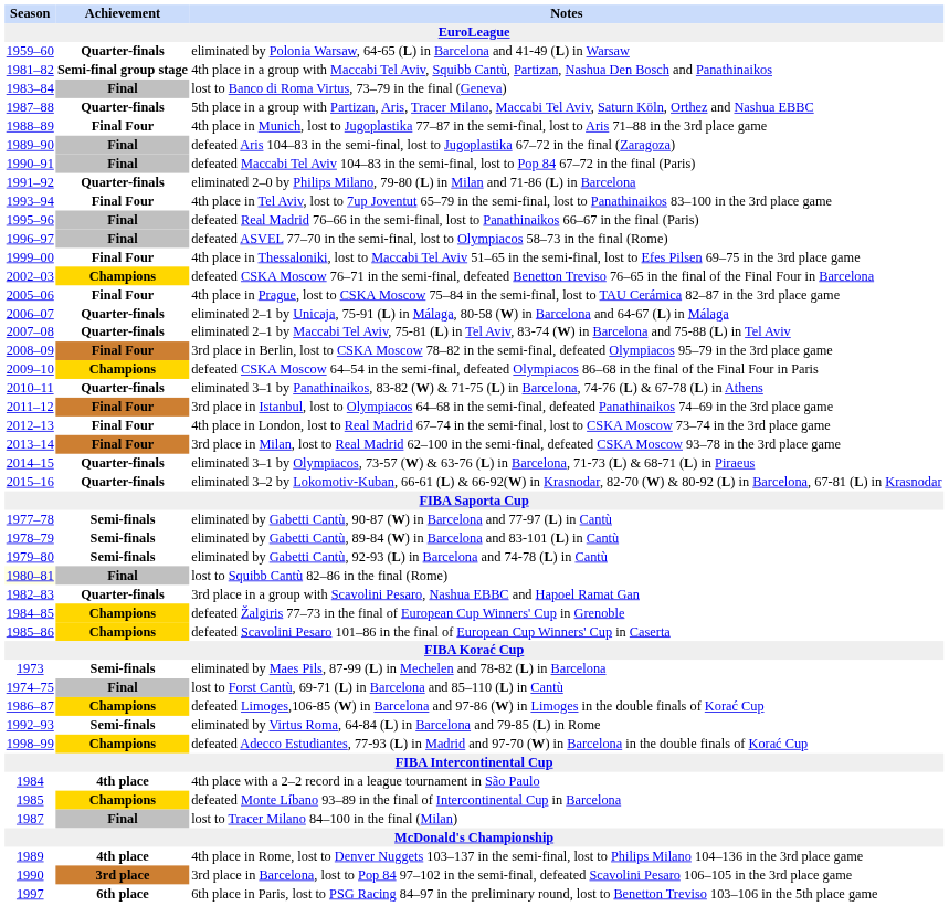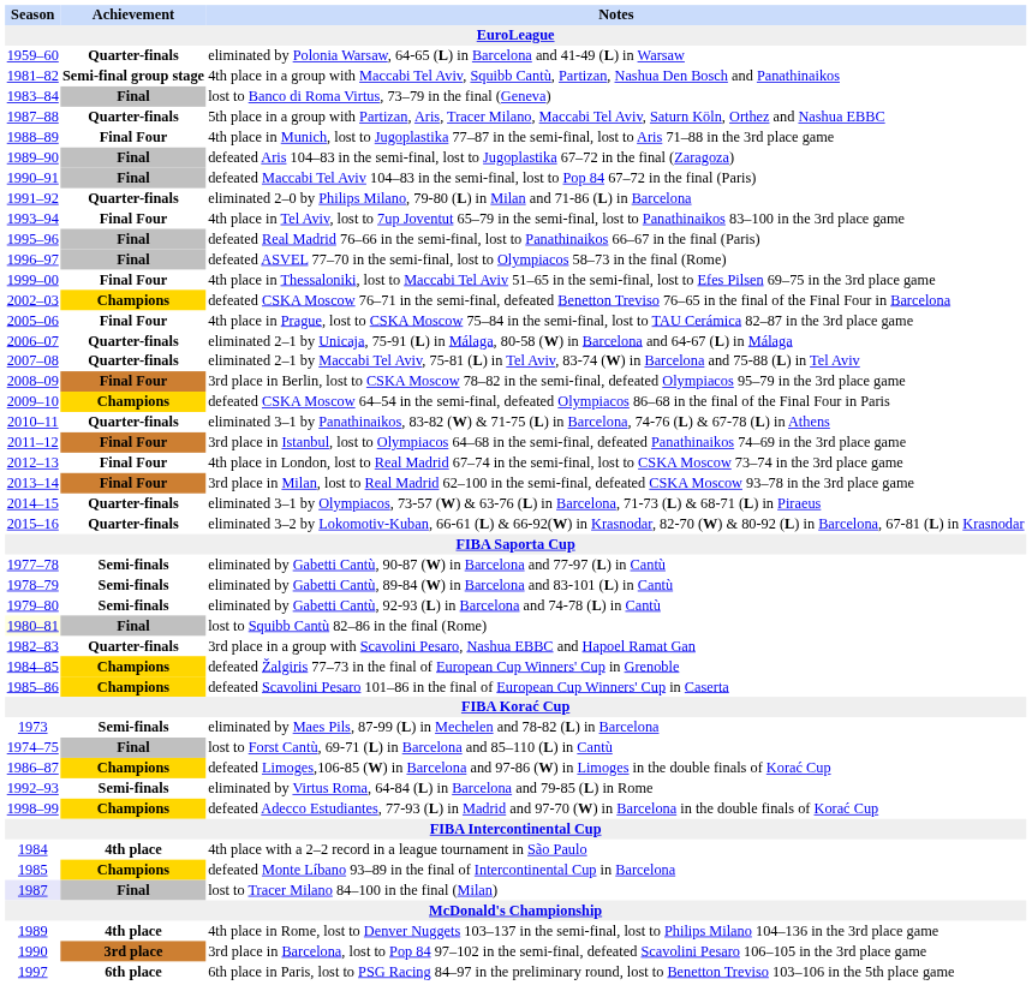lost to Tracer Milano 84–100 in the final (Milan) | Season: no background -> lavender background
